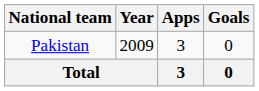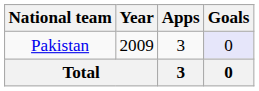Pakistan | Goals: no background -> lavender background
